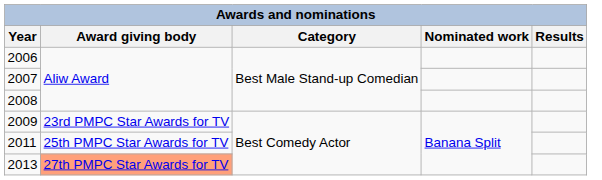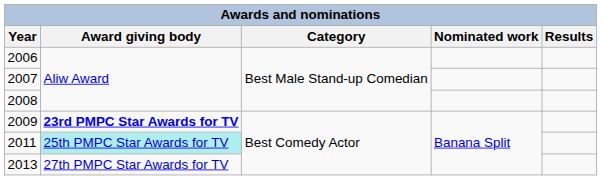2009 | Award giving body: normal -> bold
2011 | Award giving body: no background -> paleturquoise background
2013 | Award giving body: lightsalmon background -> no background
